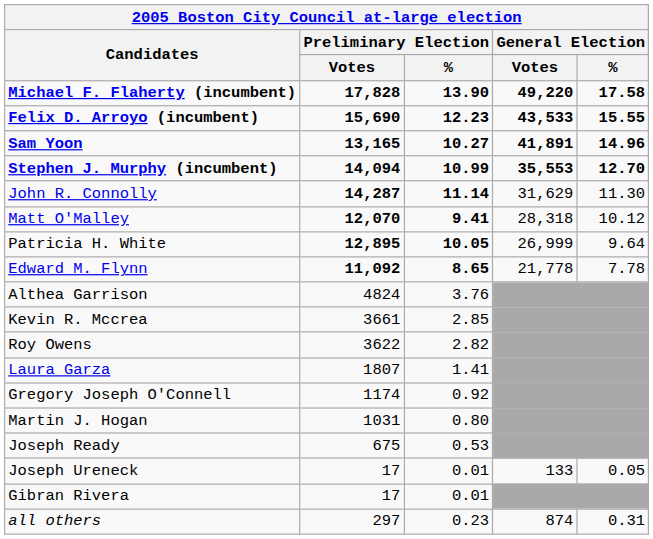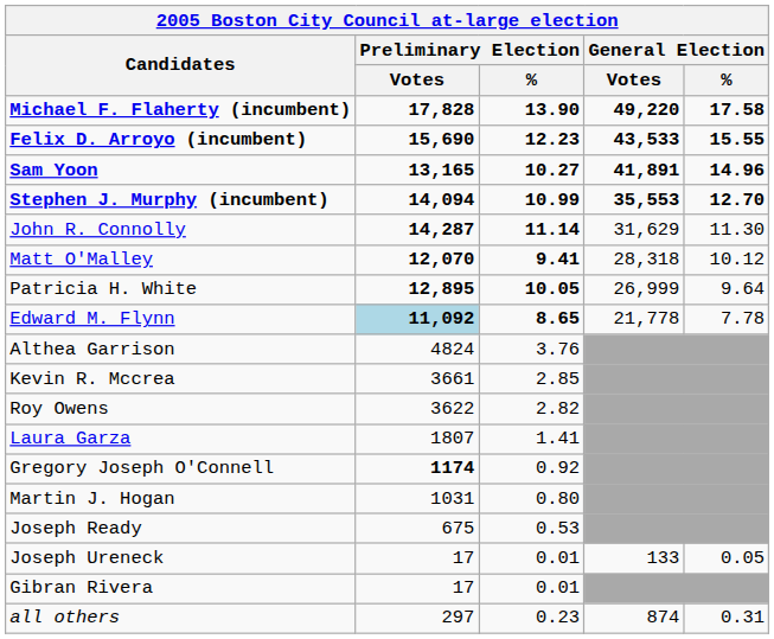Edward M. Flynn | Preliminary Election / Votes: no background -> lightblue background
Gregory Joseph O'Connell | Preliminary Election / Votes: normal -> bold
